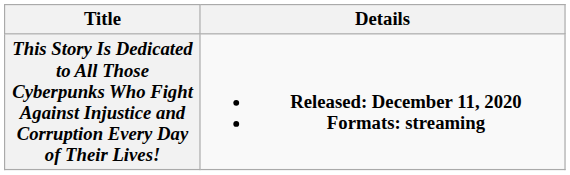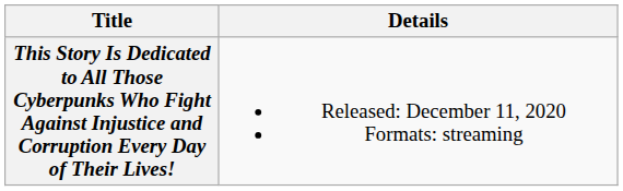row 2 | Details: bold -> normal
